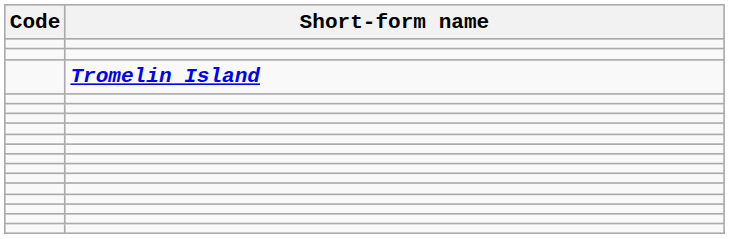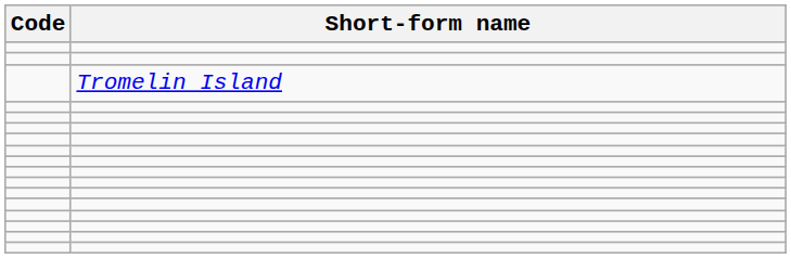row 4 | Short-form name: bold -> normal
